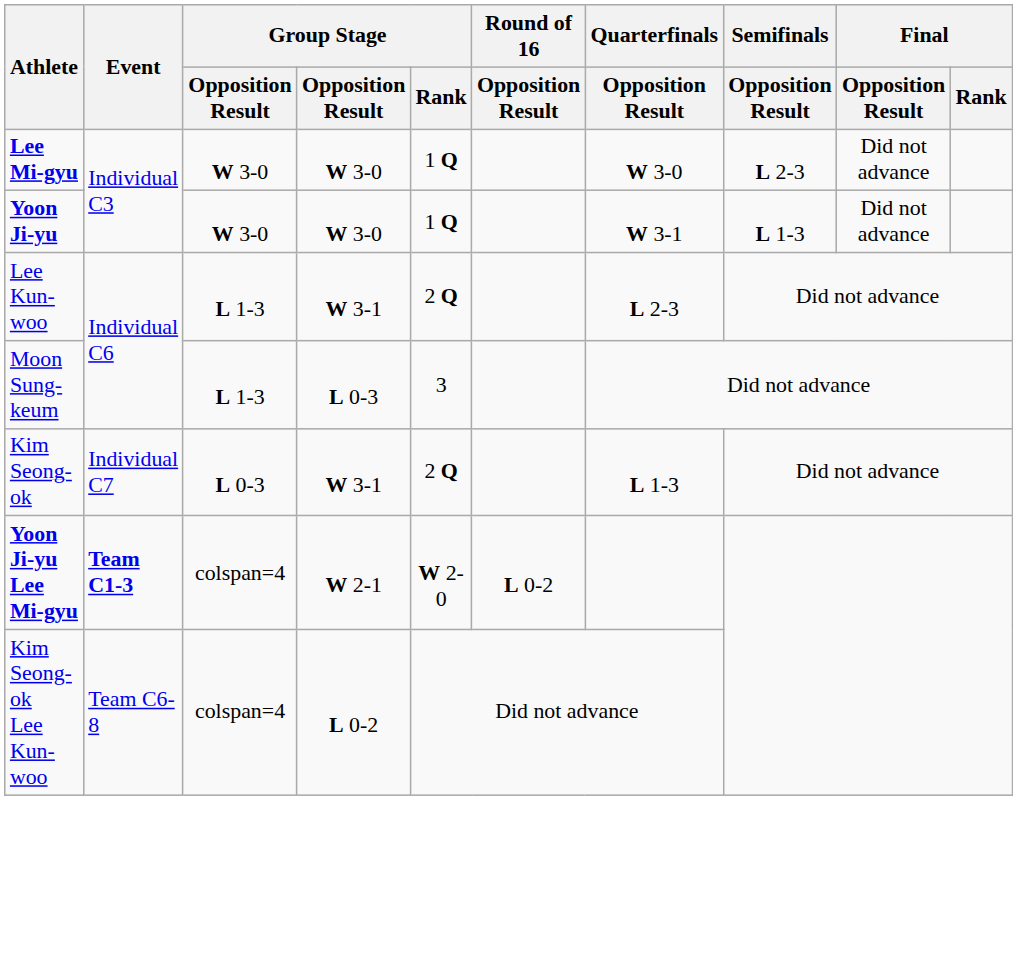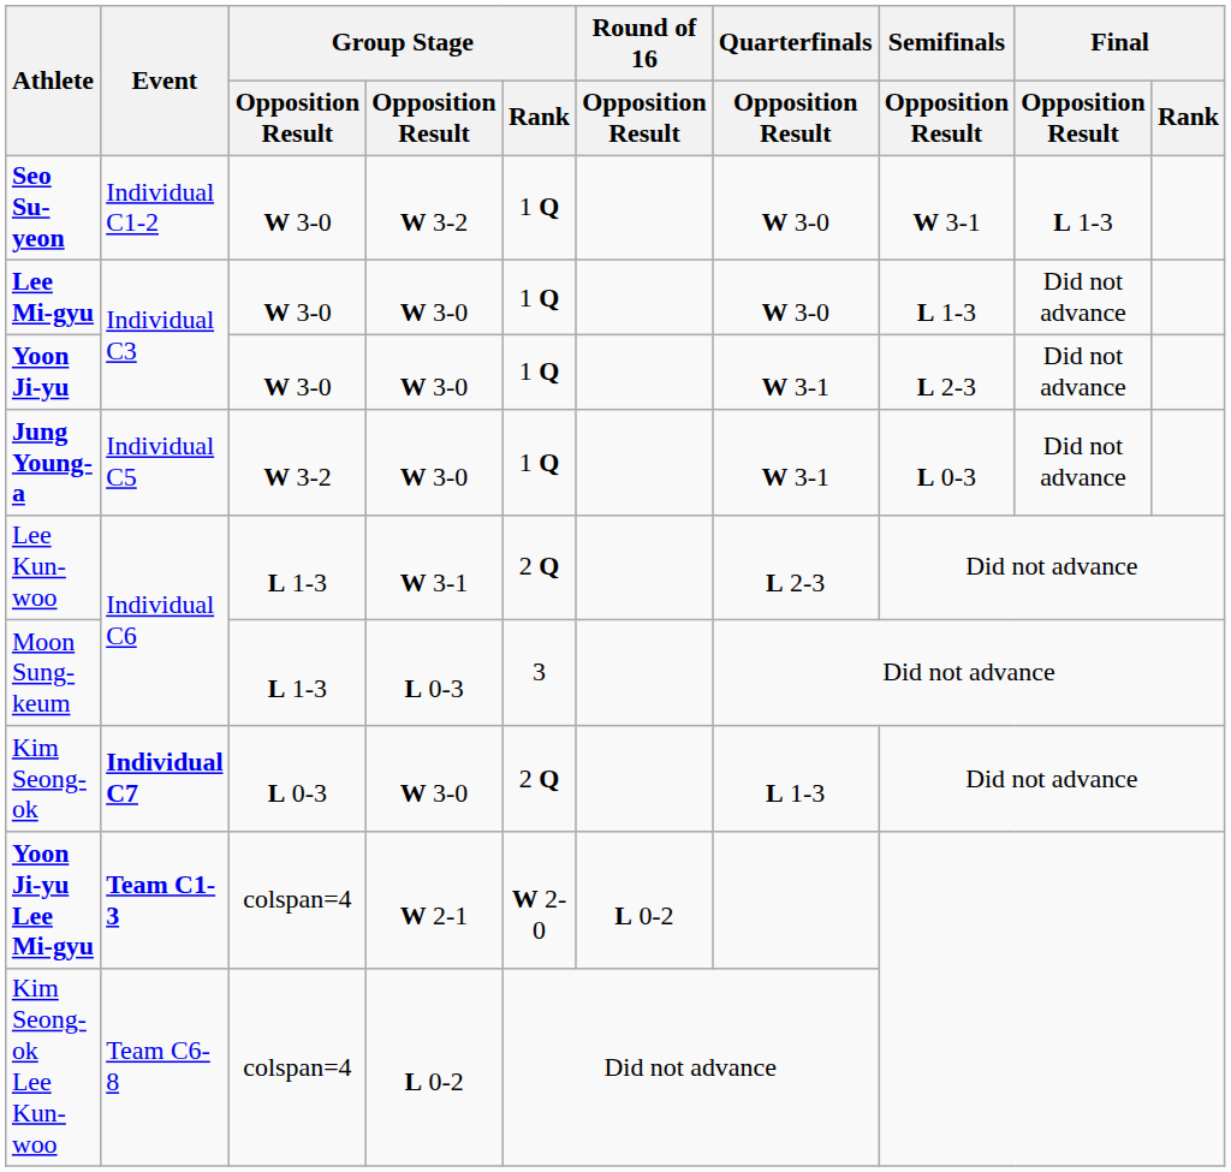+ row: Seo Su-yeon | Individual C1-2 | W 3-0 | W 3-2 | 1 Q | W 3-0 | W 3-1 | L 1-3
Lee Mi-gyu | Semifinals / Opposition Result: L 2-3 -> L 1-3
Yoon Ji-yu | Semifinals / Opposition Result: L 1-3 -> L 2-3
+ row: Jung Young-a | Individual C5 | W 3-2 | W 3-0 | 1 Q | W 3-1 | L 0-3 | Did not advance
Kim Seong-ok | Event: normal -> bold
Kim Seong-ok | column 4: W 3-1 -> W 3-0
